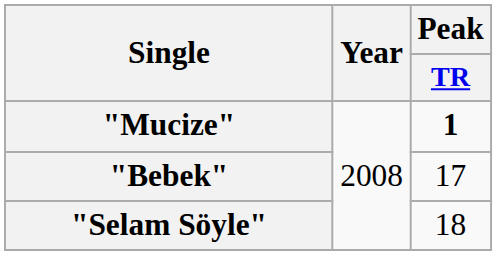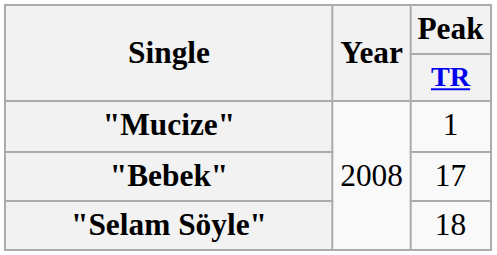"Mucize" | Peak / TR: bold -> normal
